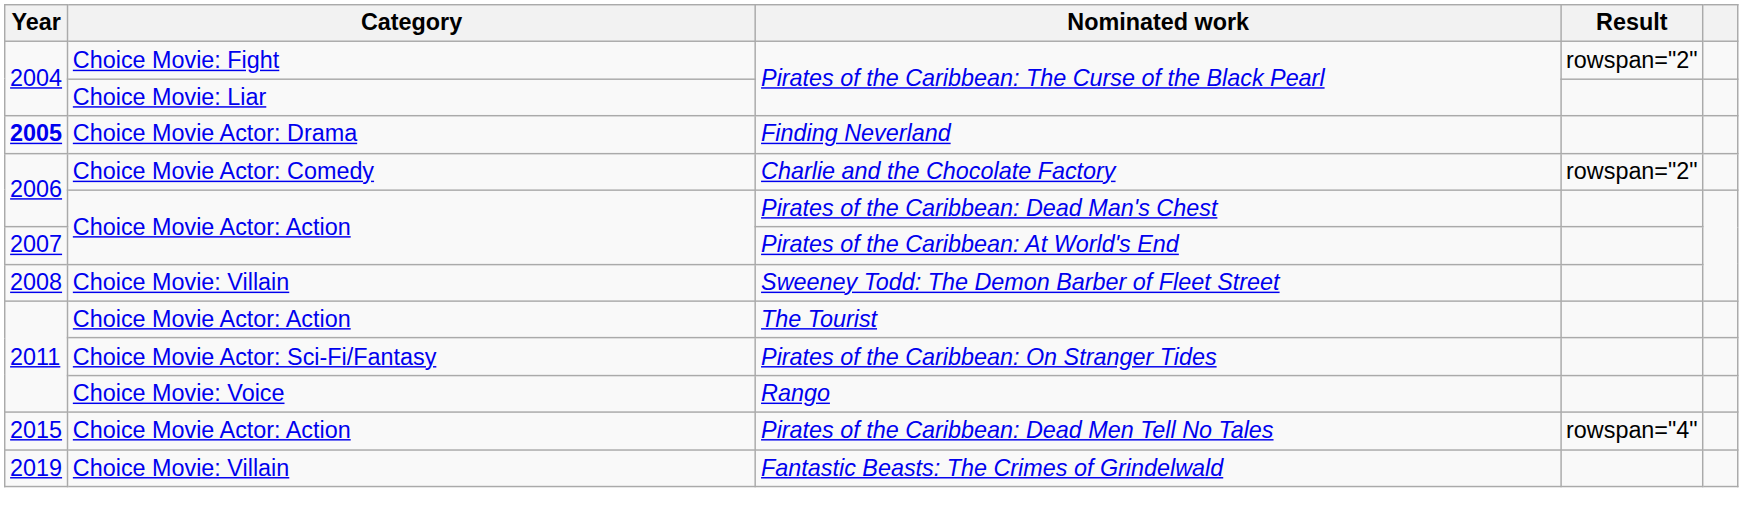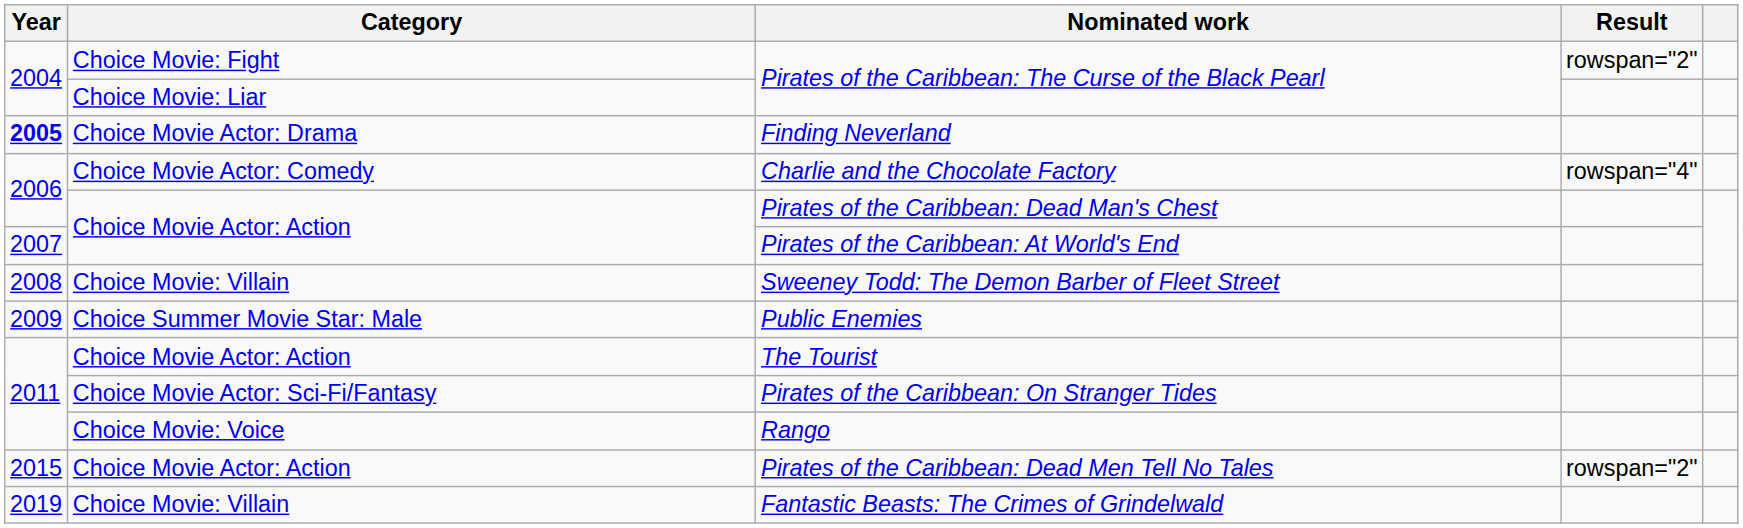Charlie and the Chocolate Factory | Result: rowspan="2" -> rowspan="4"
+ row: 2009 | Choice Summer Movie Star: Male | Public Enemies
Pirates of the Caribbean: Dead Men Tell No Tales | Result: rowspan="4" -> rowspan="2"
